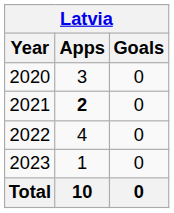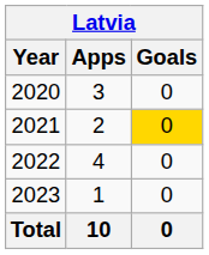2021 | Apps: bold -> normal
2021 | Goals: no background -> gold background
